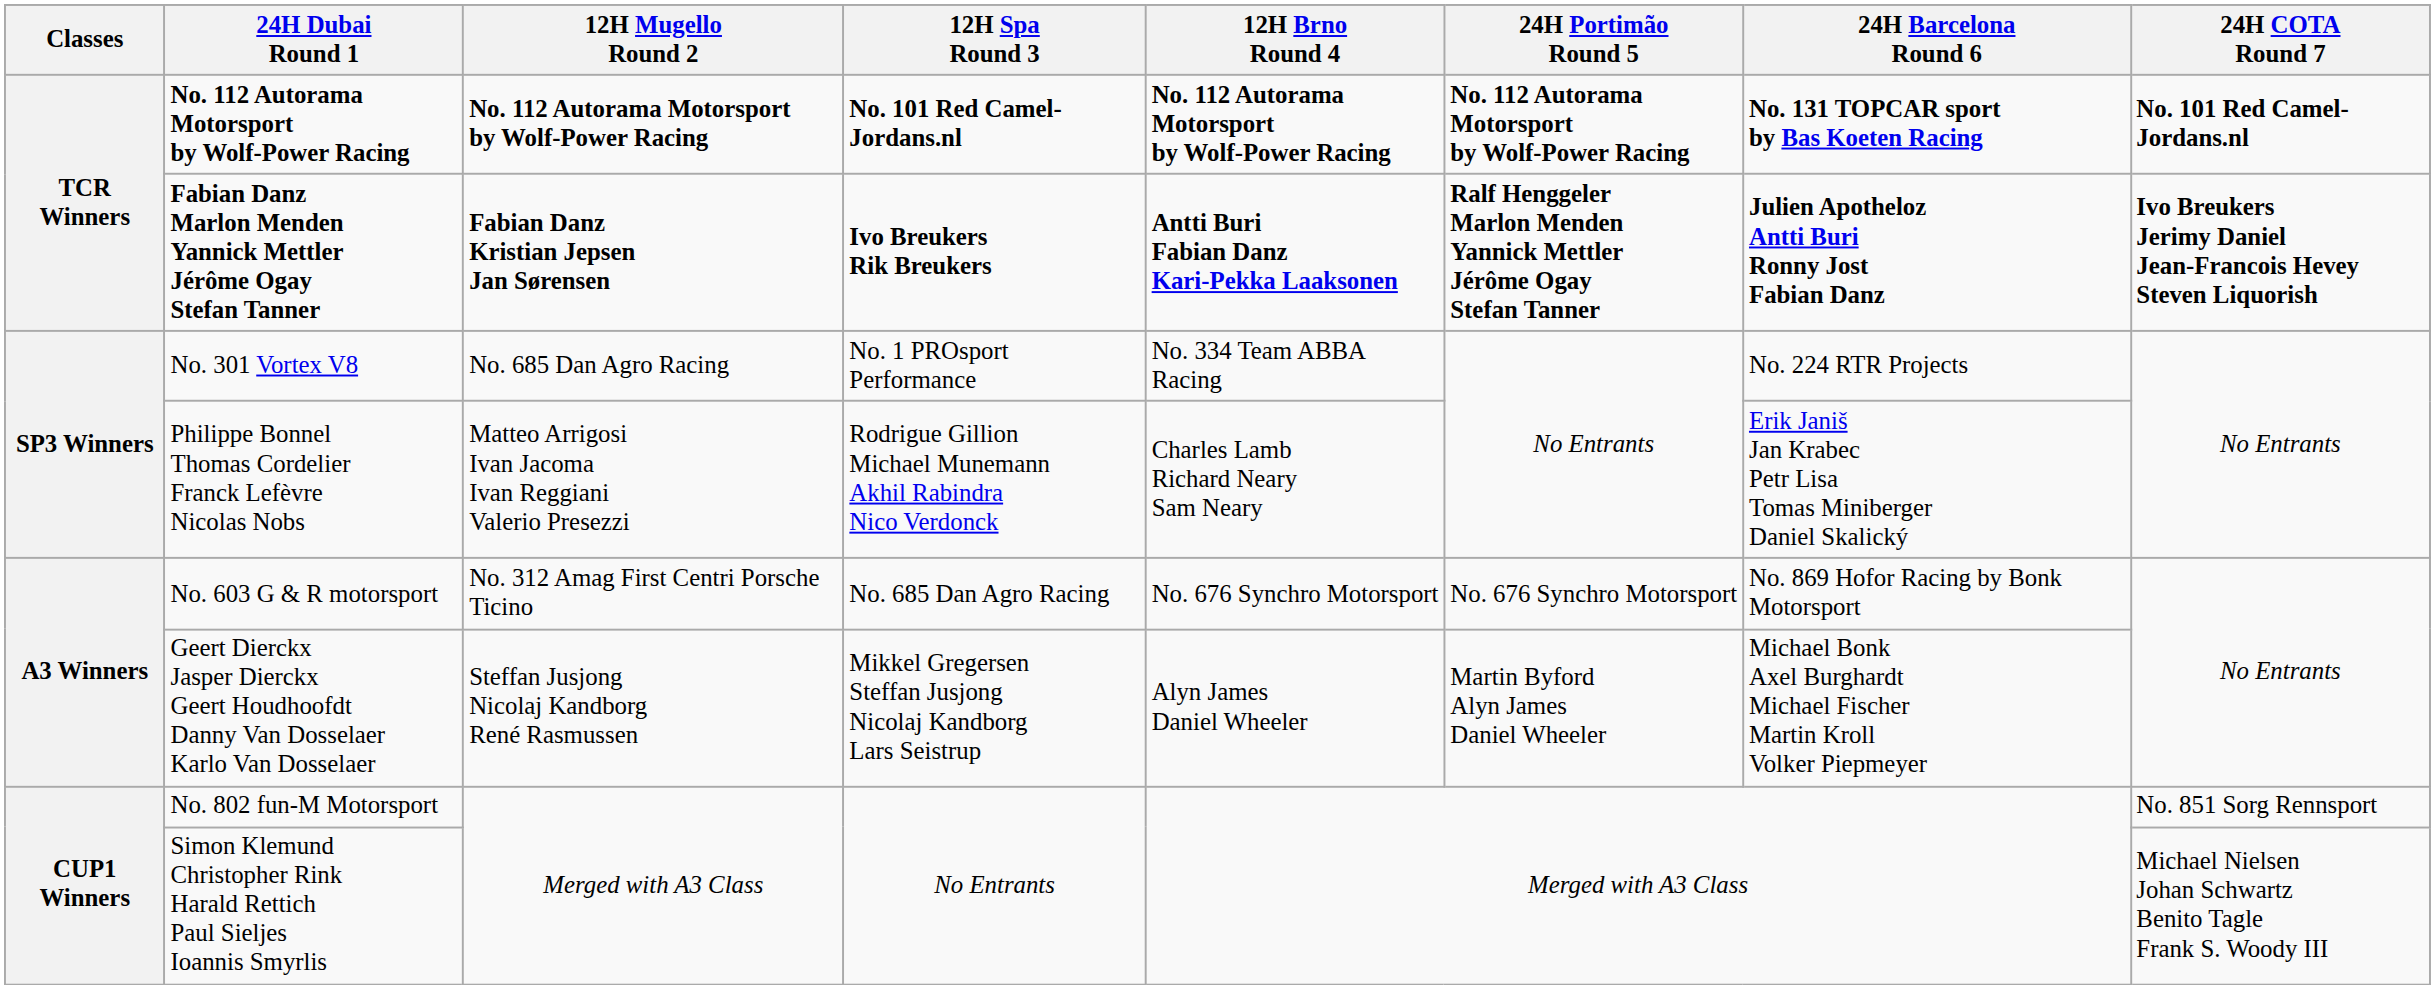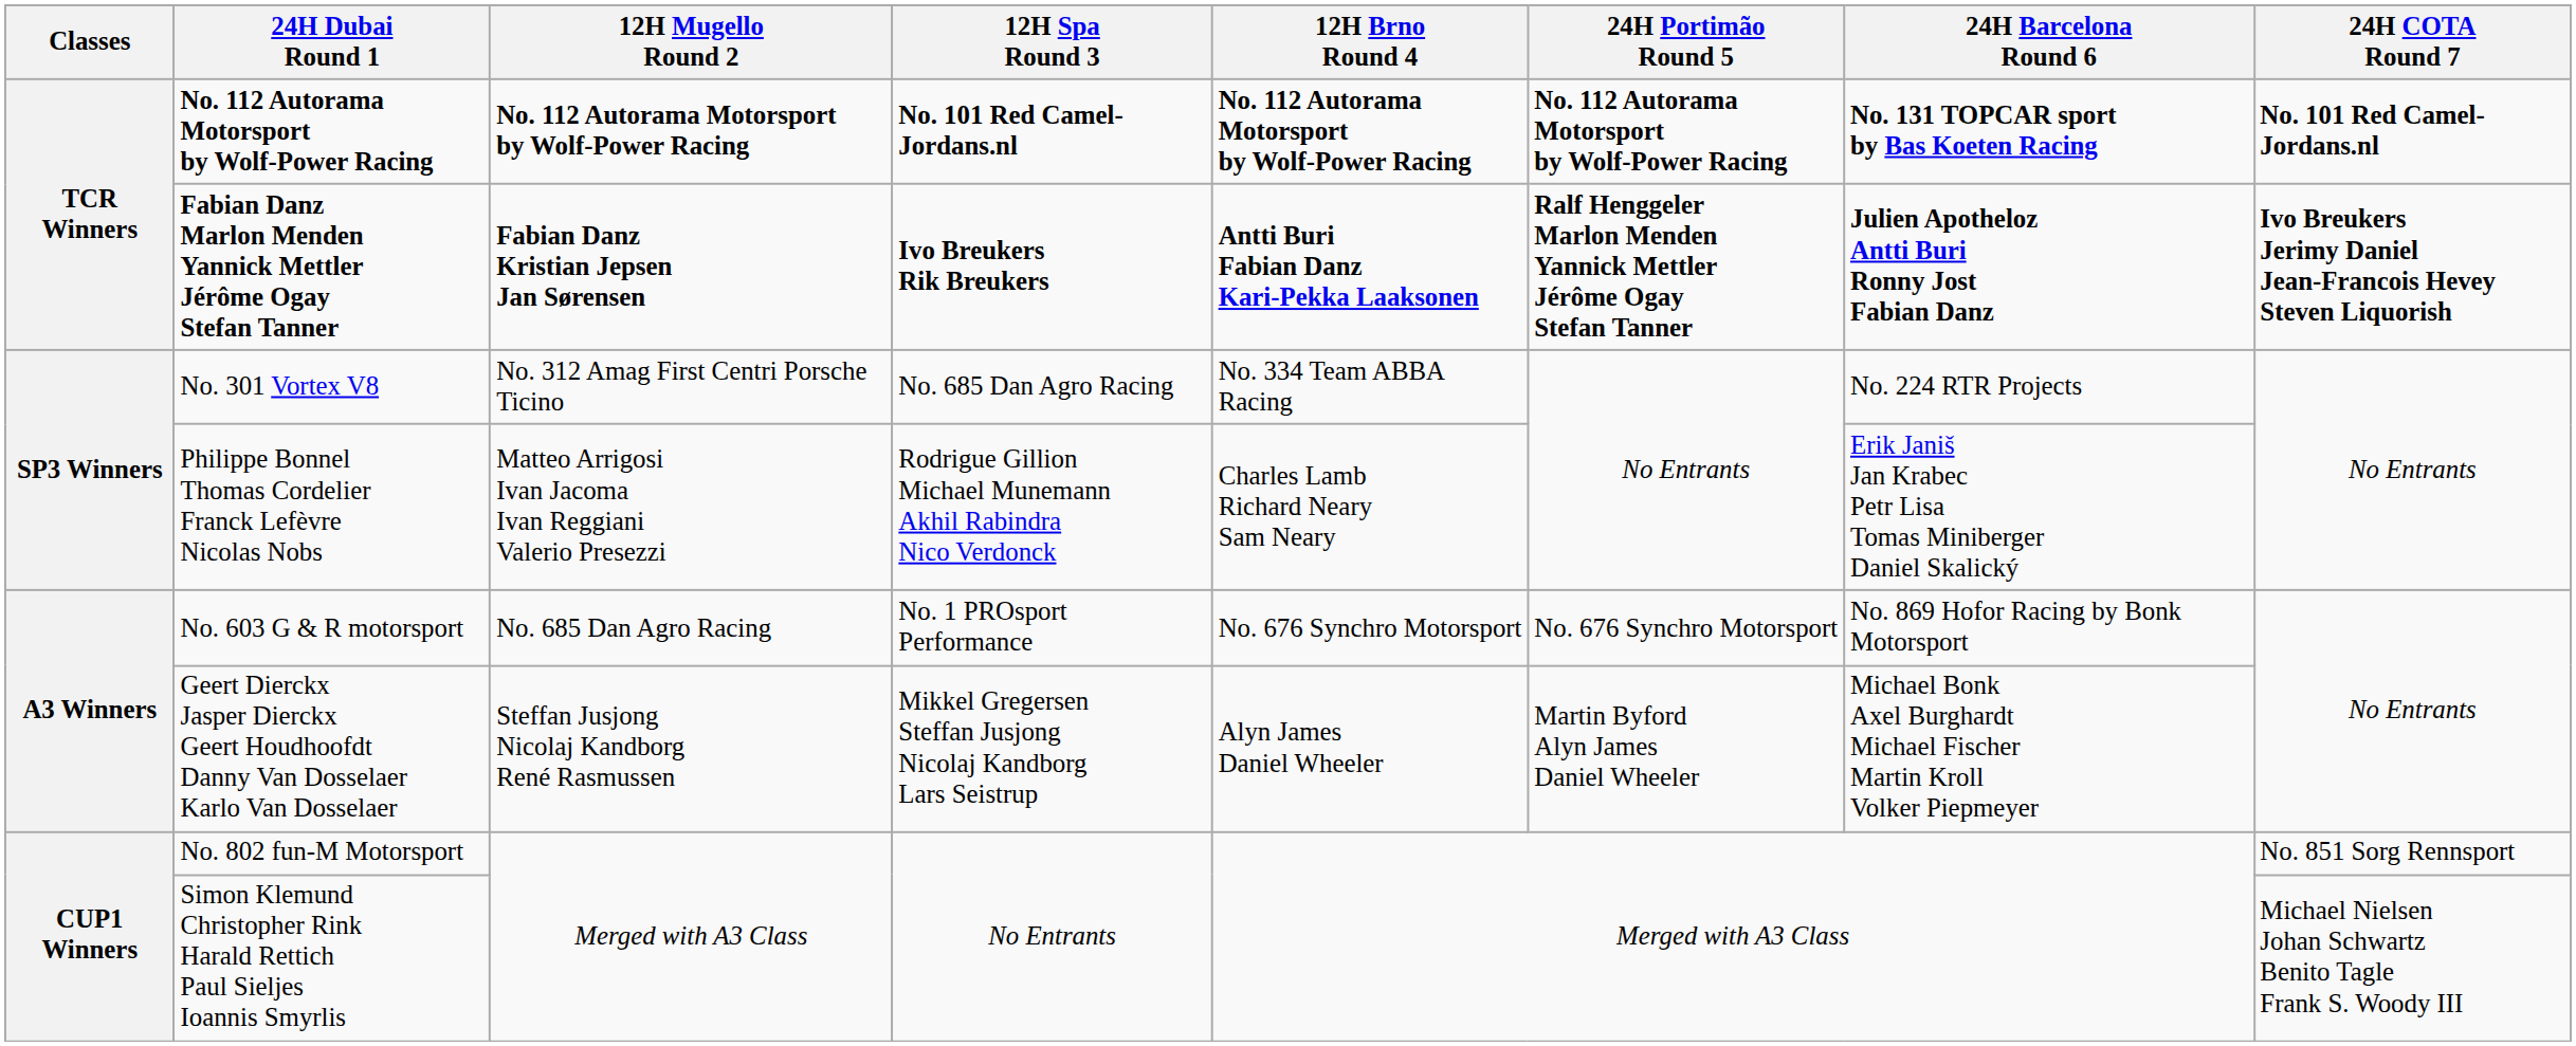No. 301 Vortex V8 | 12H Mugello Round 2: No. 685 Dan Agro Racing -> No. 312 Amag First Centri Porsche Ticino
No. 301 Vortex V8 | 12H Spa Round 3: No. 1 PROsport Performance -> No. 685 Dan Agro Racing
No. 603 G & R motorsport | 12H Mugello Round 2: No. 312 Amag First Centri Porsche Ticino -> No. 685 Dan Agro Racing
No. 603 G & R motorsport | 12H Spa Round 3: No. 685 Dan Agro Racing -> No. 1 PROsport Performance
